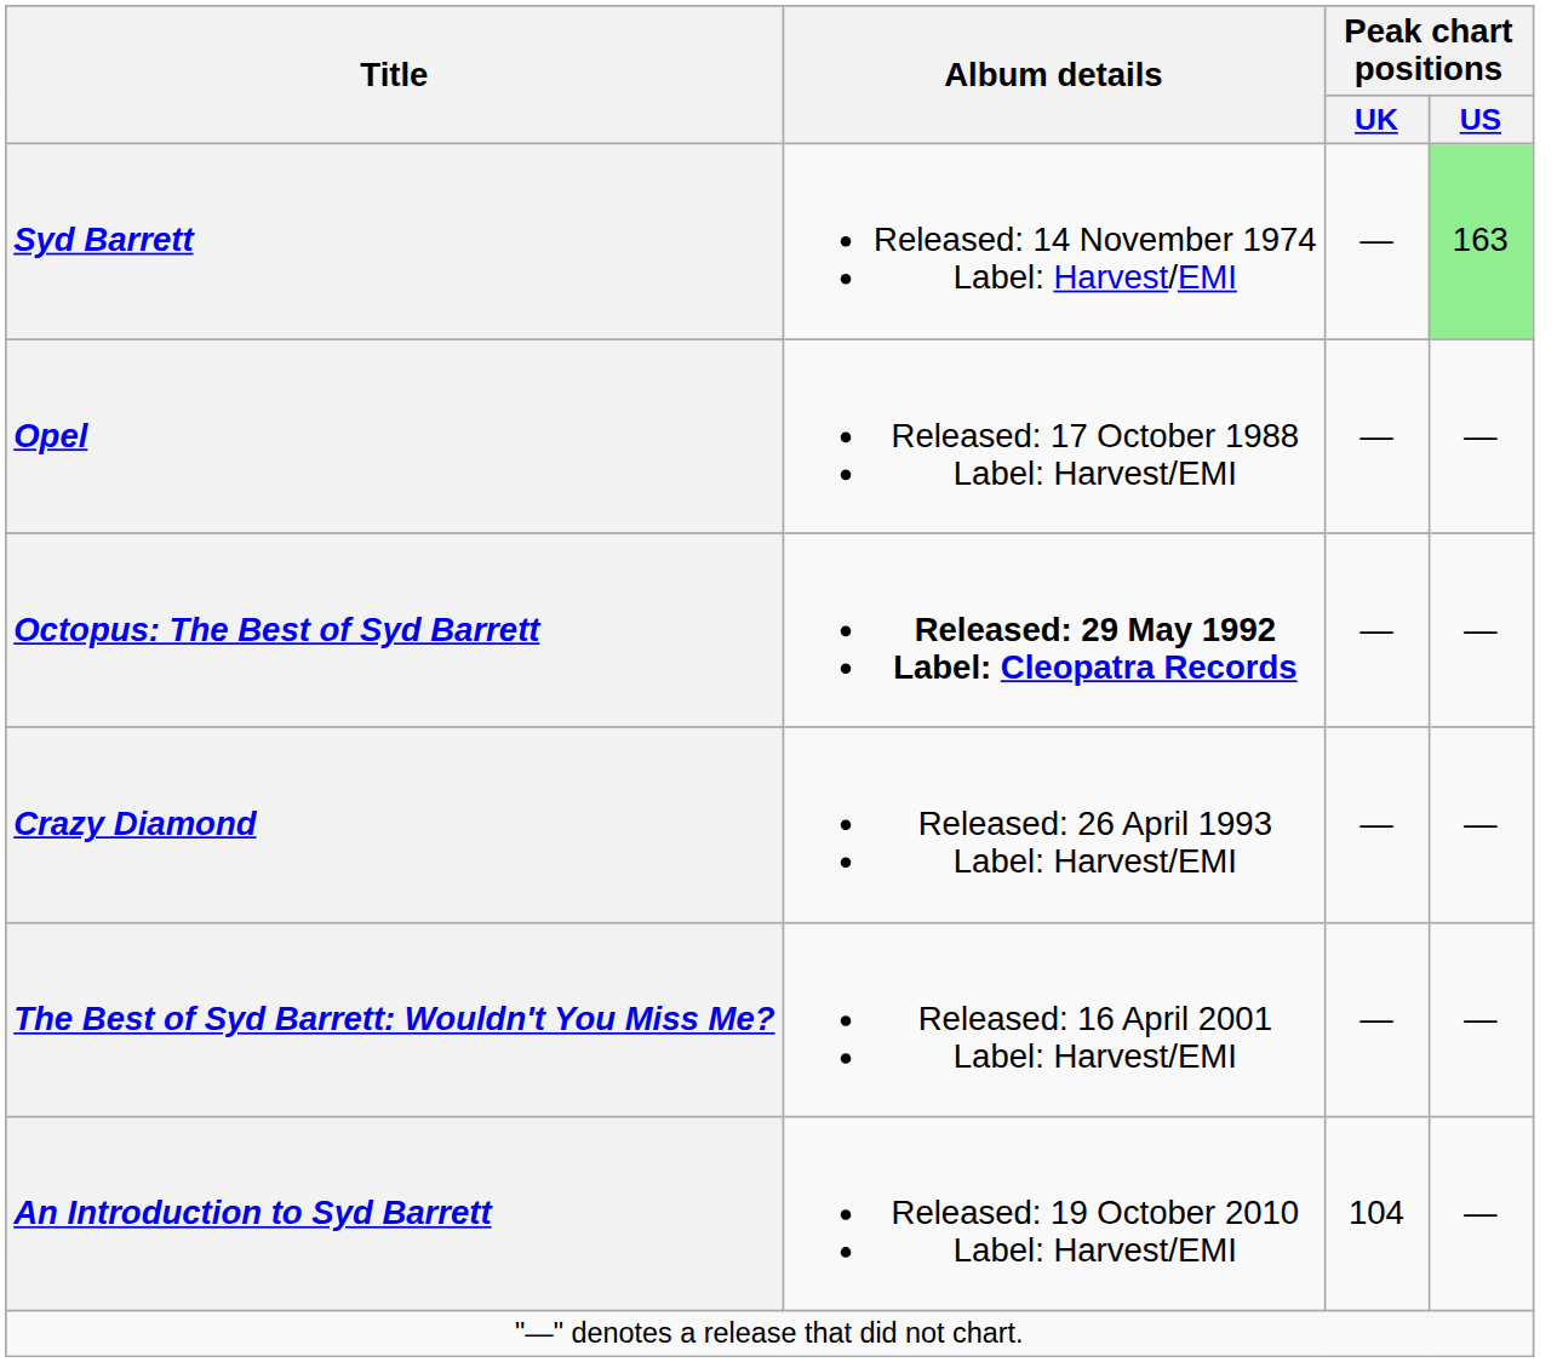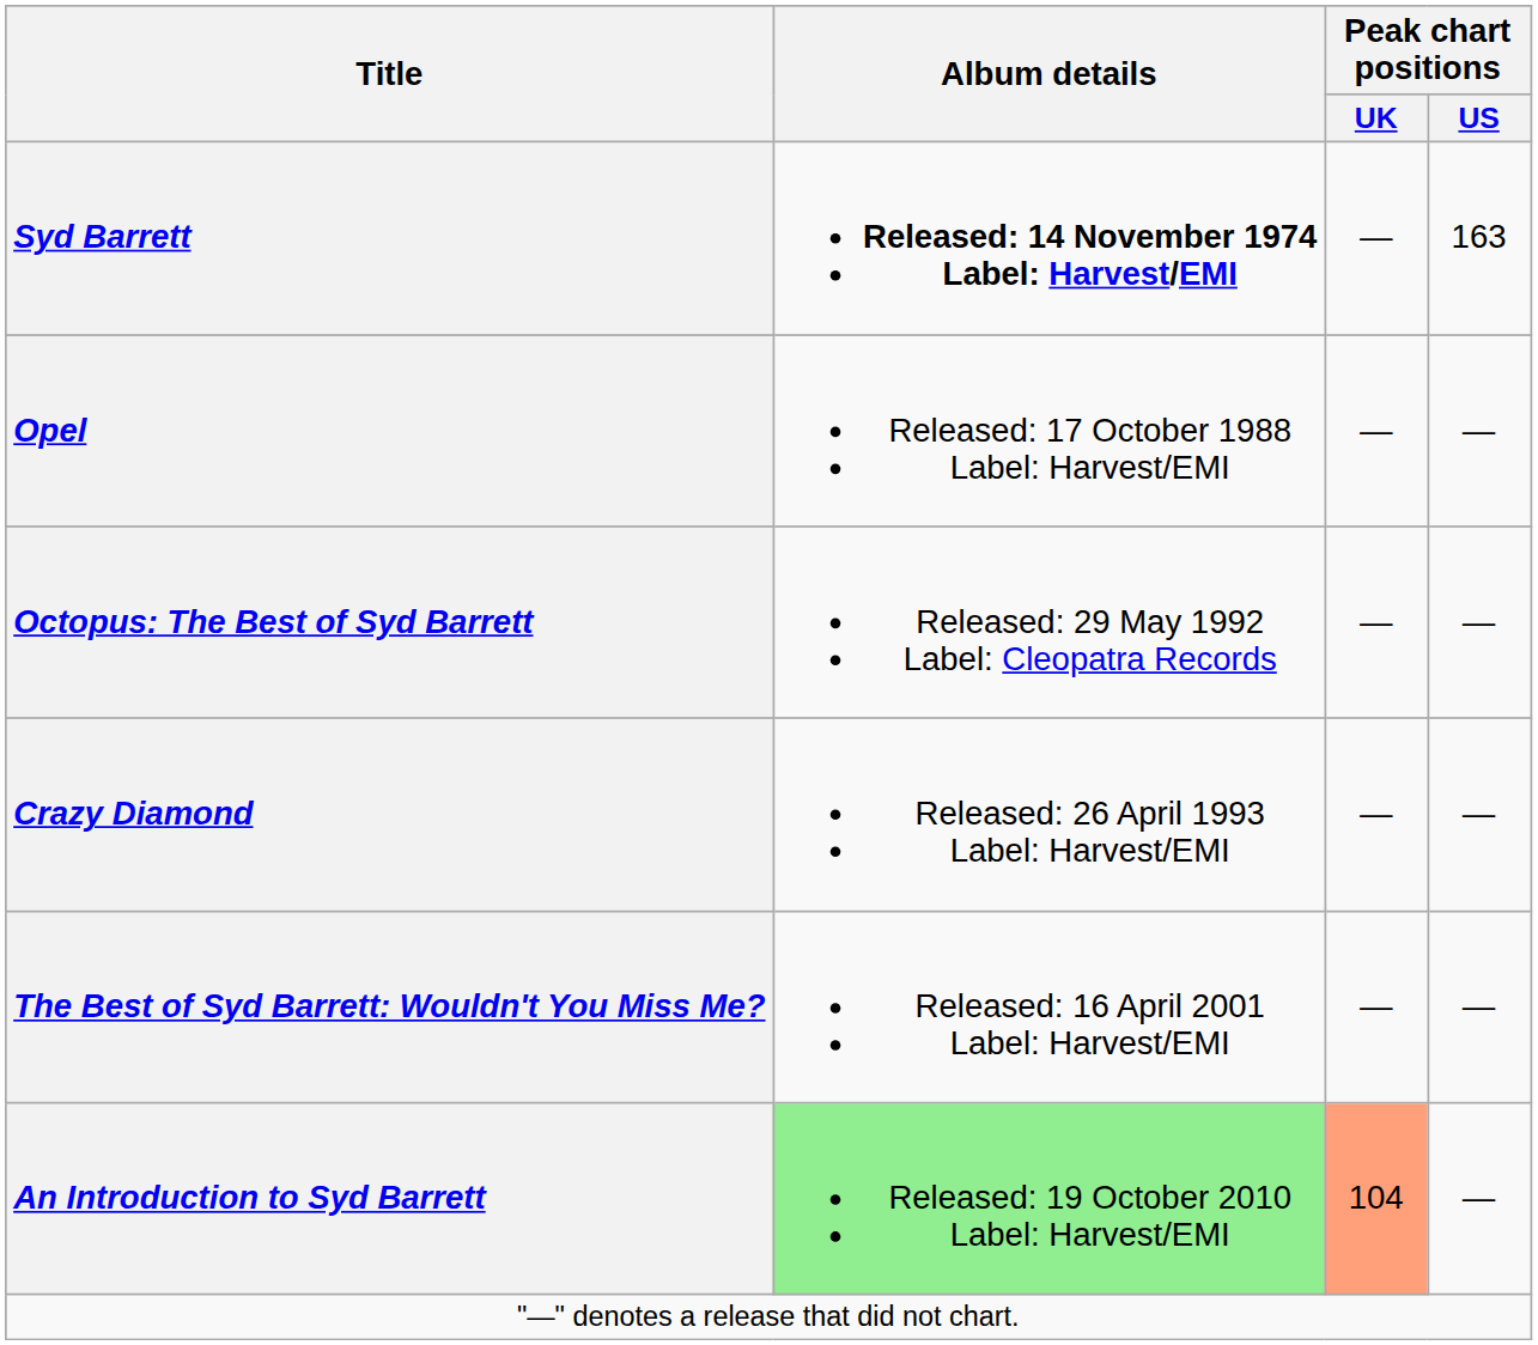Syd Barrett | Album details: normal -> bold
Syd Barrett | Peak chart positions / US: lightgreen background -> no background
Octopus: The Best of Syd Barrett | Album details: bold -> normal
An Introduction to Syd Barrett | Album details: no background -> lightgreen background
An Introduction to Syd Barrett | Peak chart positions / UK: no background -> lightsalmon background
